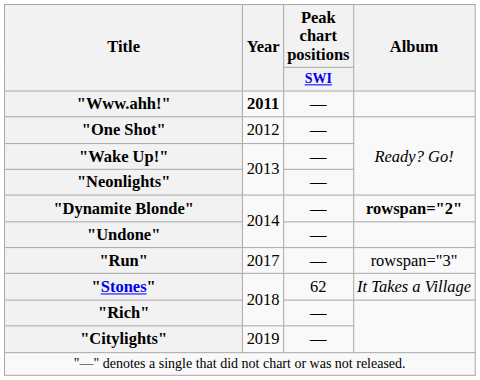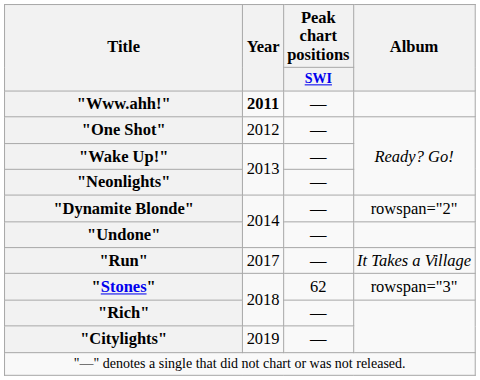"Dynamite Blonde" | Album: bold -> normal
"Run" | Album: rowspan="3" -> It Takes a Village
"Stones" | Album: It Takes a Village -> rowspan="3"
